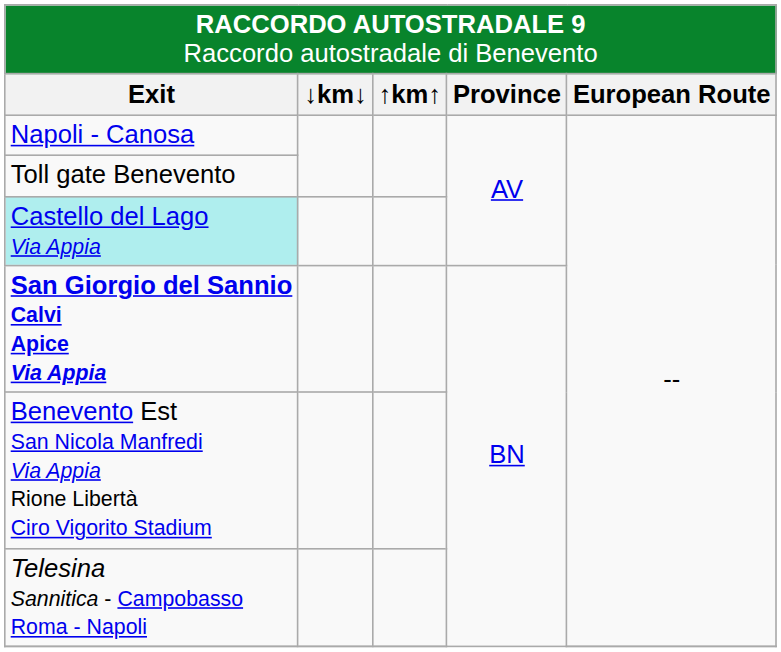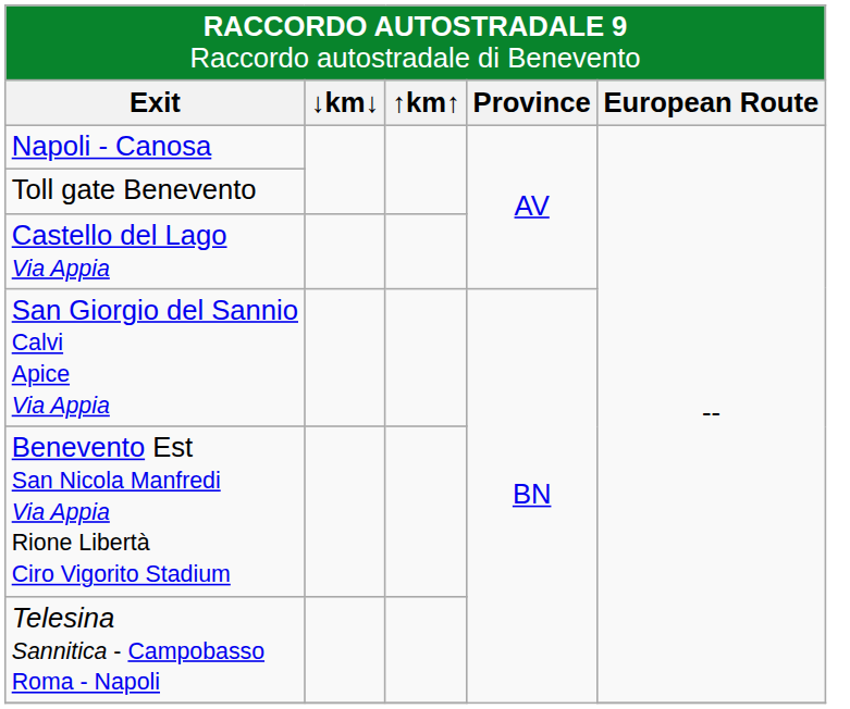Castello del Lago Via Appia | column 1: paleturquoise background -> no background
San Giorgio del Sannio Calvi Apice Via Appia | column 1: bold -> normal
